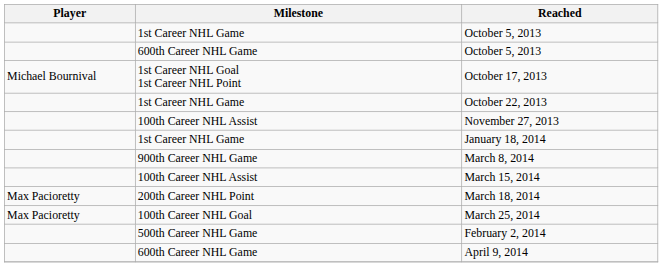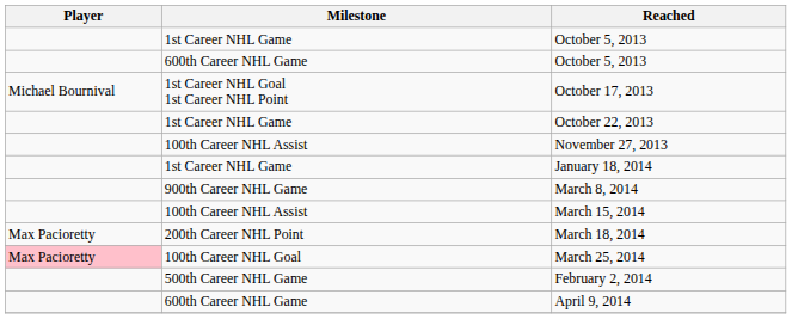row 11 | Player: no background -> pink background
